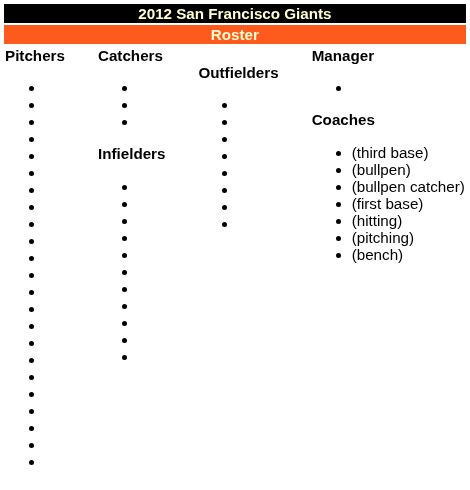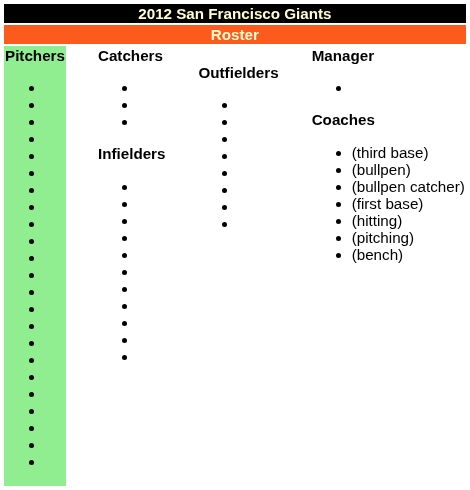Pitchers | column 1: no background -> lightgreen background
